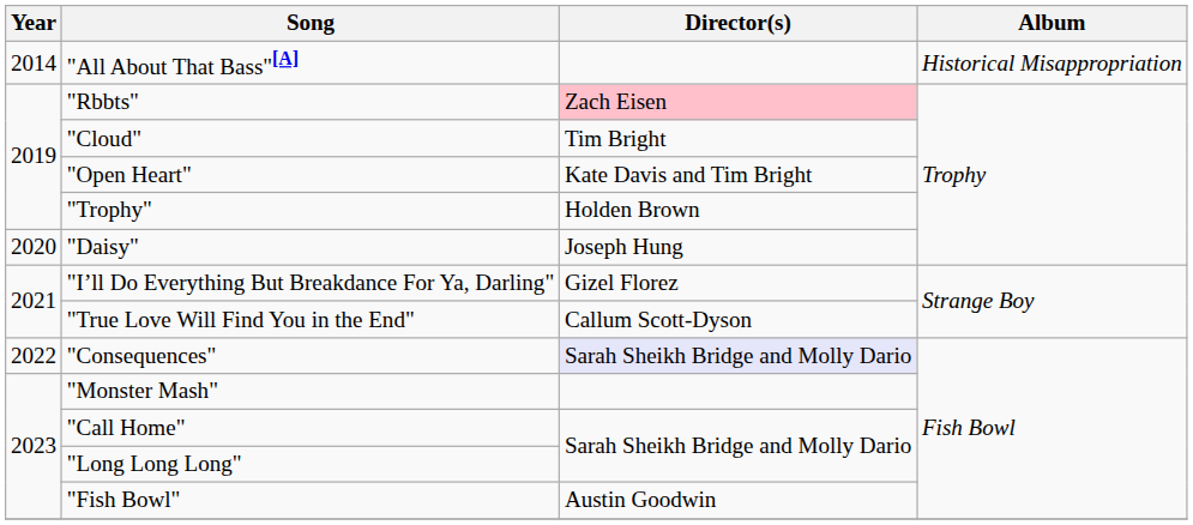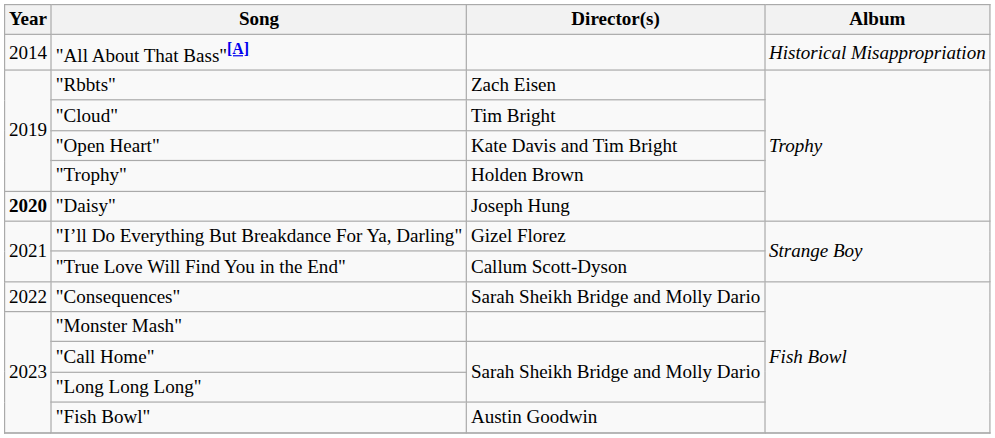"Rbbts" | Director(s): pink background -> no background
"Daisy" | Year: normal -> bold
"Consequences" | Director(s): lavender background -> no background
